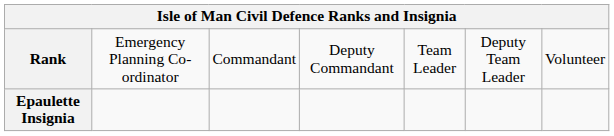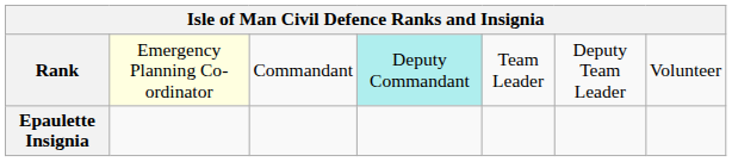Rank | column 2: no background -> lightyellow background
Rank | column 4: no background -> paleturquoise background
